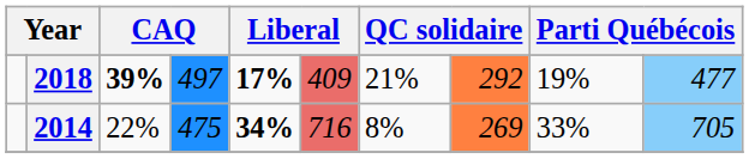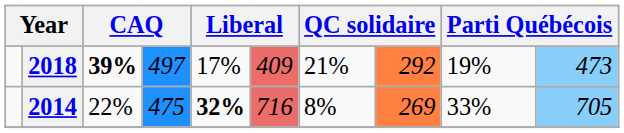2018 | column 5: bold -> normal
2018 | column 10: 477 -> 473
2014 | column 5: 34% -> 32%
